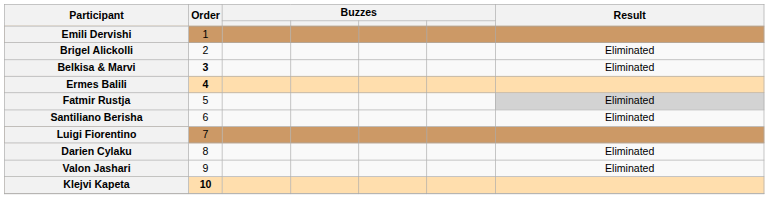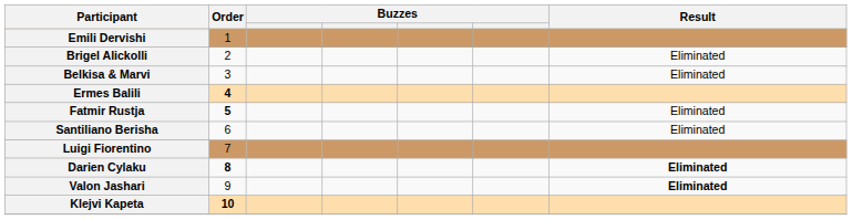Belkisa & Marvi | Order: bold -> normal
Fatmir Rustja | Order: normal -> bold
Fatmir Rustja | Result: lightgrey background -> no background
Darien Cylaku | Order: normal -> bold
Darien Cylaku | Result: normal -> bold
Valon Jashari | Result: normal -> bold
